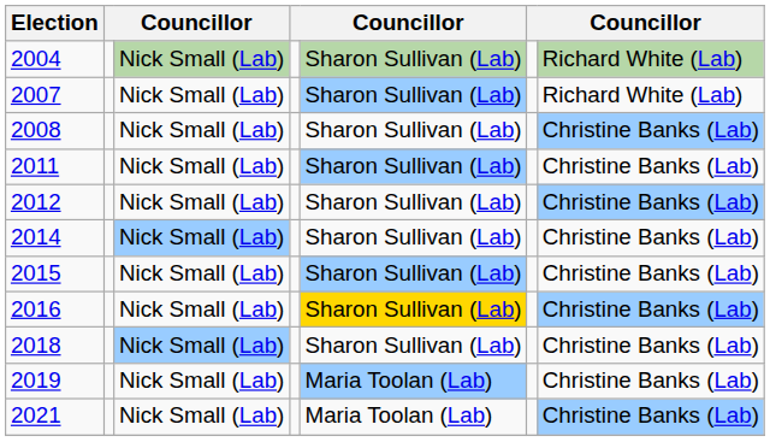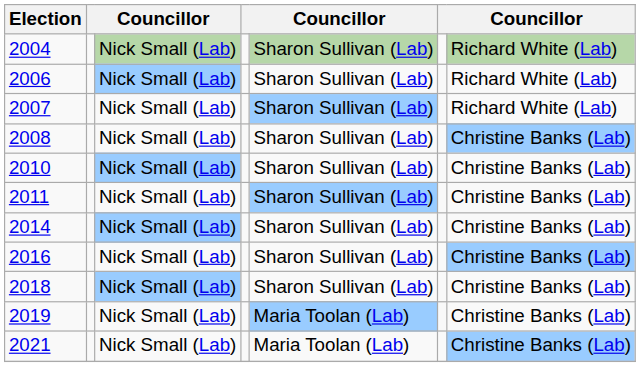+ row: 2006 | Nick Small (Lab) | Sharon Sullivan (Lab) | Richard White (Lab)
+ row: 2010 | Nick Small (Lab) | Sharon Sullivan (Lab) | Christine Banks (Lab)
- row: 2012 | Nick Small (Lab) | Sharon Sullivan (Lab) | Christine Banks (Lab)
- row: 2015 | Nick Small (Lab) | Sharon Sullivan (Lab) | Christine Banks (Lab)
2016 | column 5: gold background -> no background
